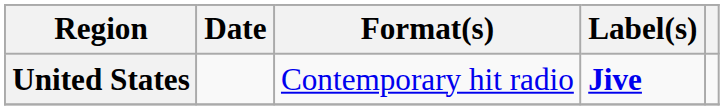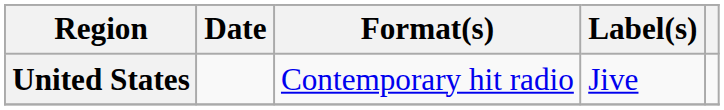United States | Label(s): bold -> normal
